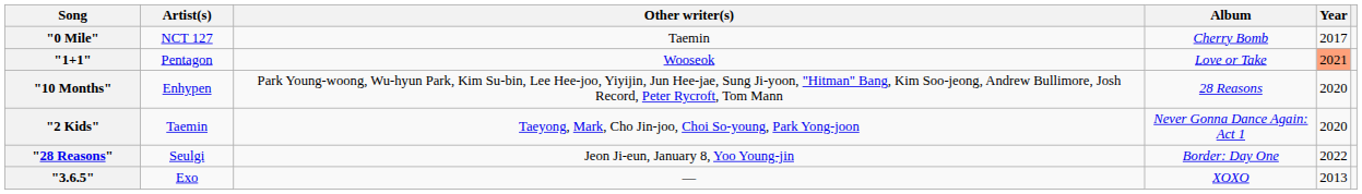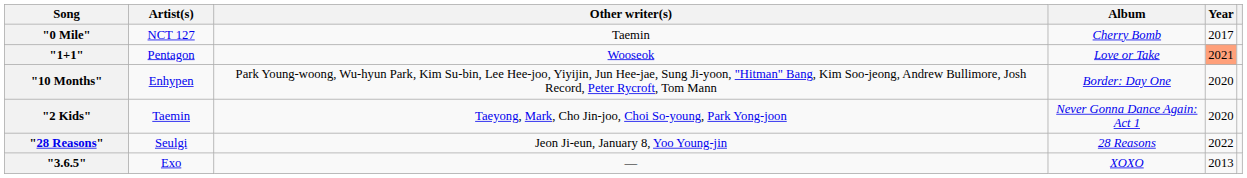"10 Months" | Album: 28 Reasons -> Border: Day One
"28 Reasons" | Album: Border: Day One -> 28 Reasons
